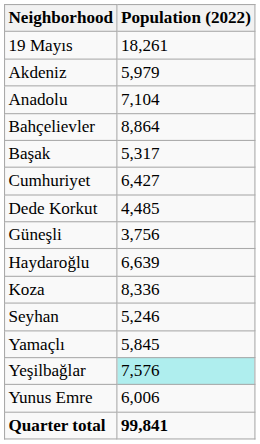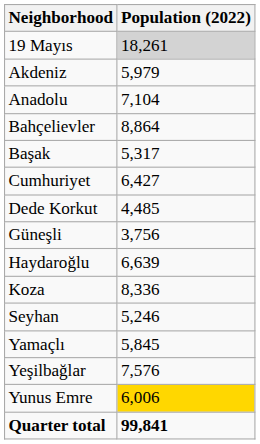19 Mayıs | Population (2022): no background -> lightgrey background
Yeşilbağlar | Population (2022): paleturquoise background -> no background
Yunus Emre | Population (2022): no background -> gold background
